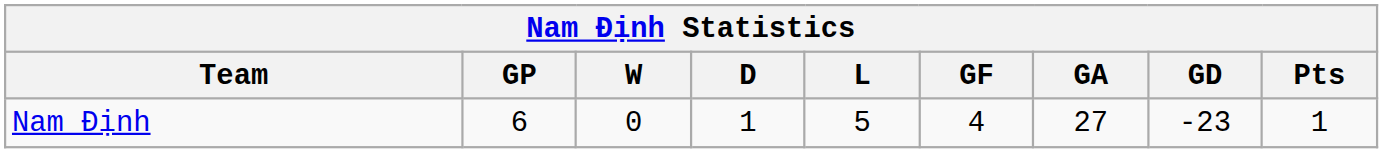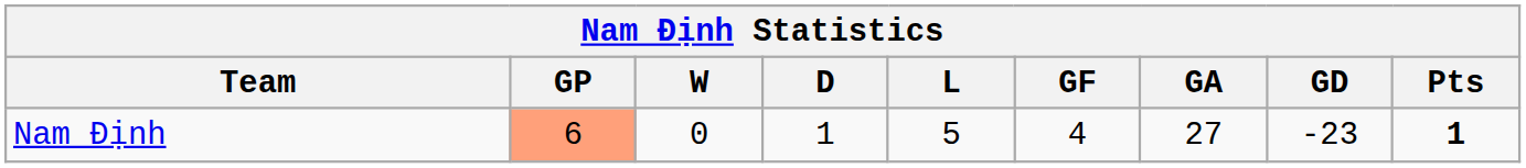Nam Định | GP: no background -> lightsalmon background
Nam Định | Pts: normal -> bold
